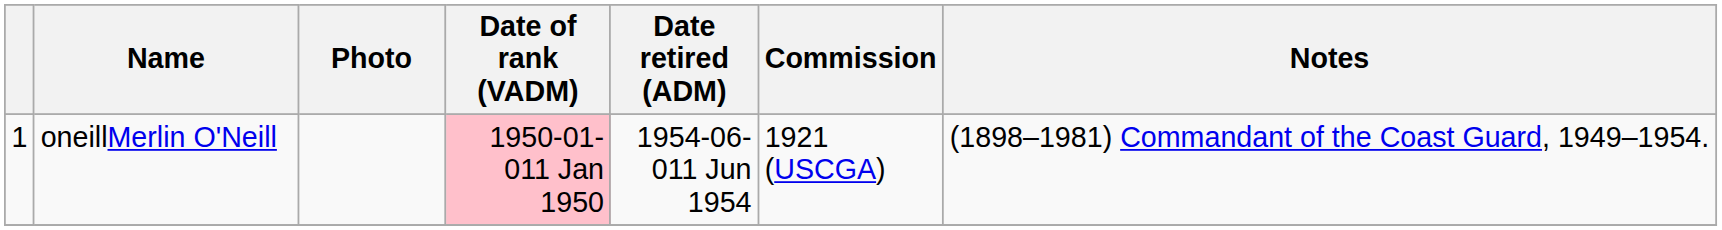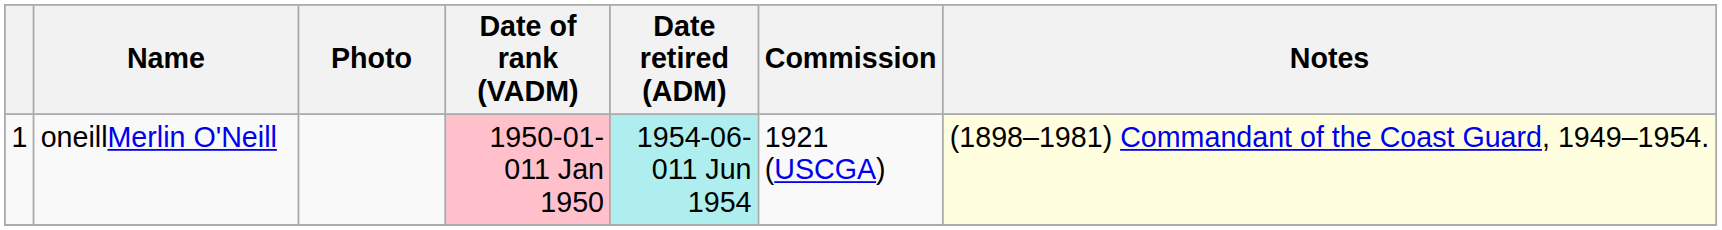oneillMerlin O'Neill | Date retired (ADM): no background -> paleturquoise background
oneillMerlin O'Neill | Notes: no background -> lightyellow background
